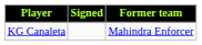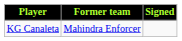columns swapped: Signed <-> Former team
